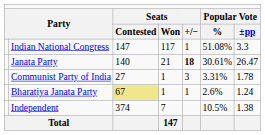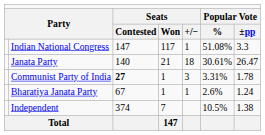Janata Party | column 5: bold -> normal
Communist Party of India | column 3: normal -> bold
Bharatiya Janata Party | column 3: khaki background -> no background
